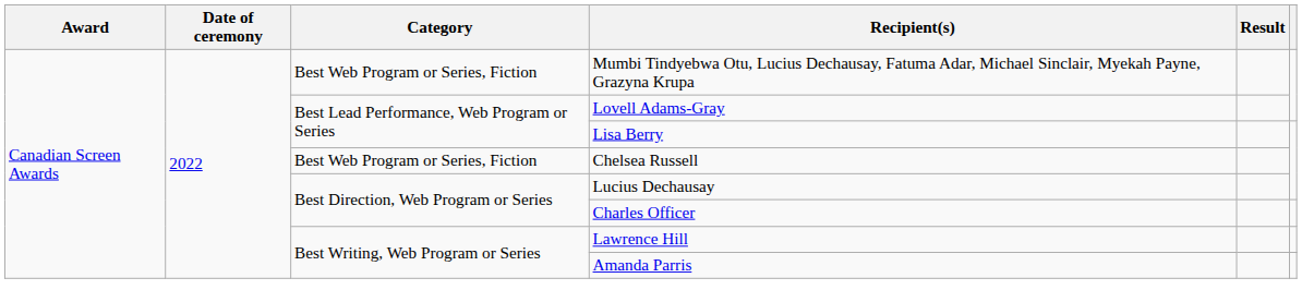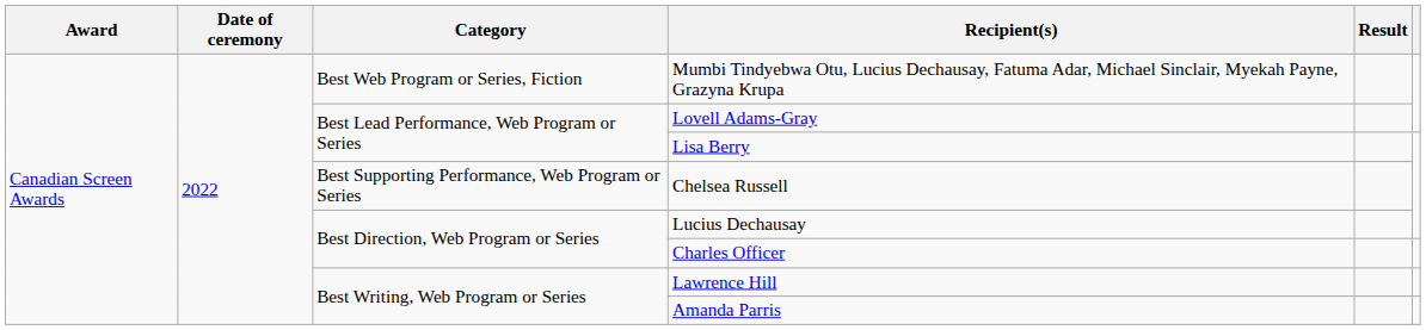Chelsea Russell | Category: Best Web Program or Series, Fiction -> Best Supporting Performance, Web Program or Series
